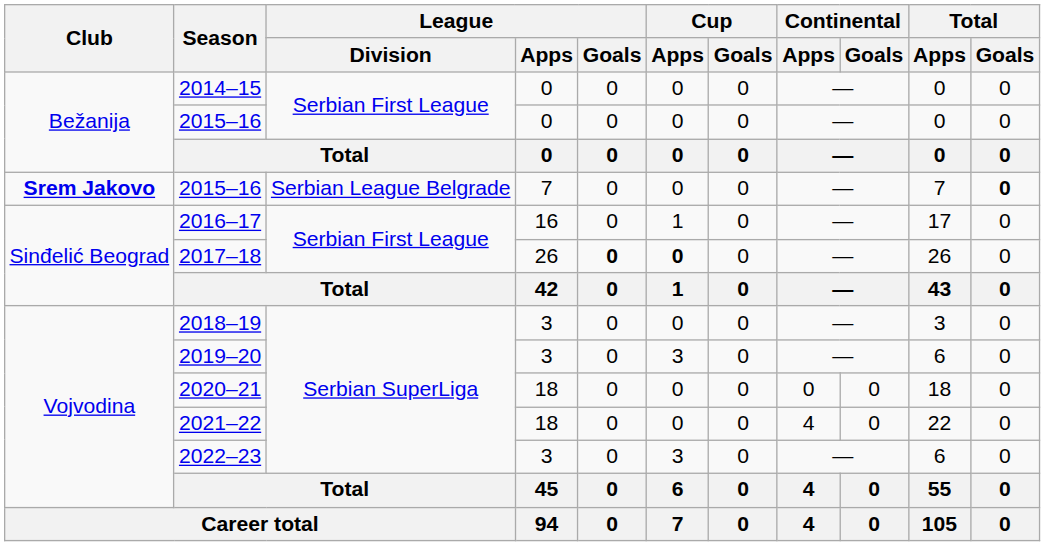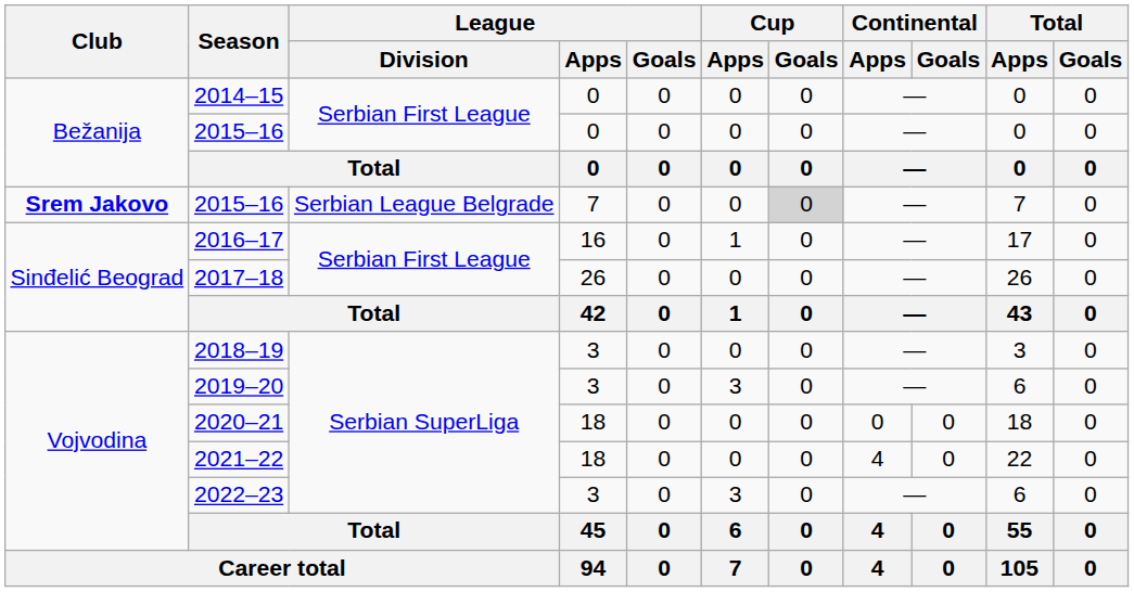2015–16 / 7 | Cup / Goals: no background -> lightgrey background
2015–16 / 7 | Total / Goals: bold -> normal
2017–18 | League / Goals: bold -> normal
2017–18 | Cup / Apps: bold -> normal
